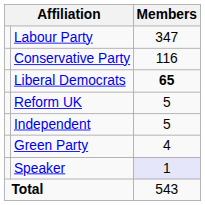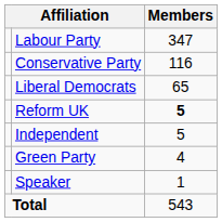Liberal Democrats | Members: bold -> normal
Reform UK | Members: normal -> bold
Speaker | Members: lavender background -> no background
